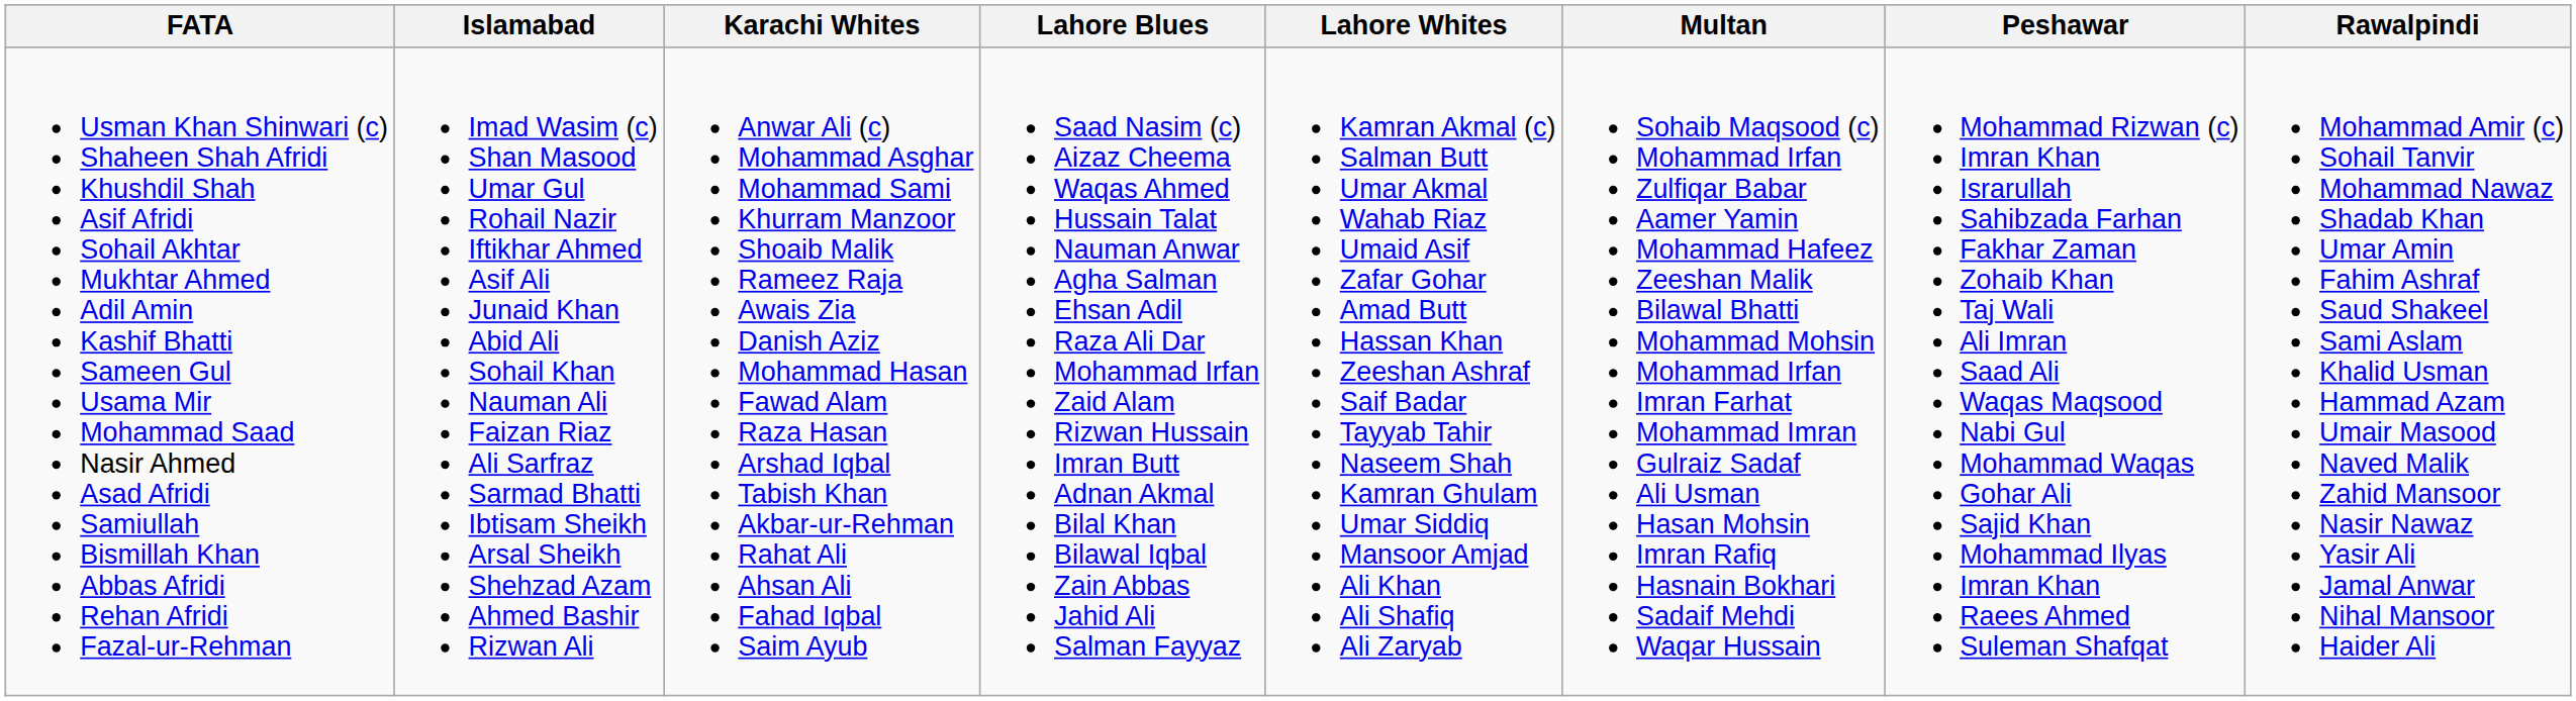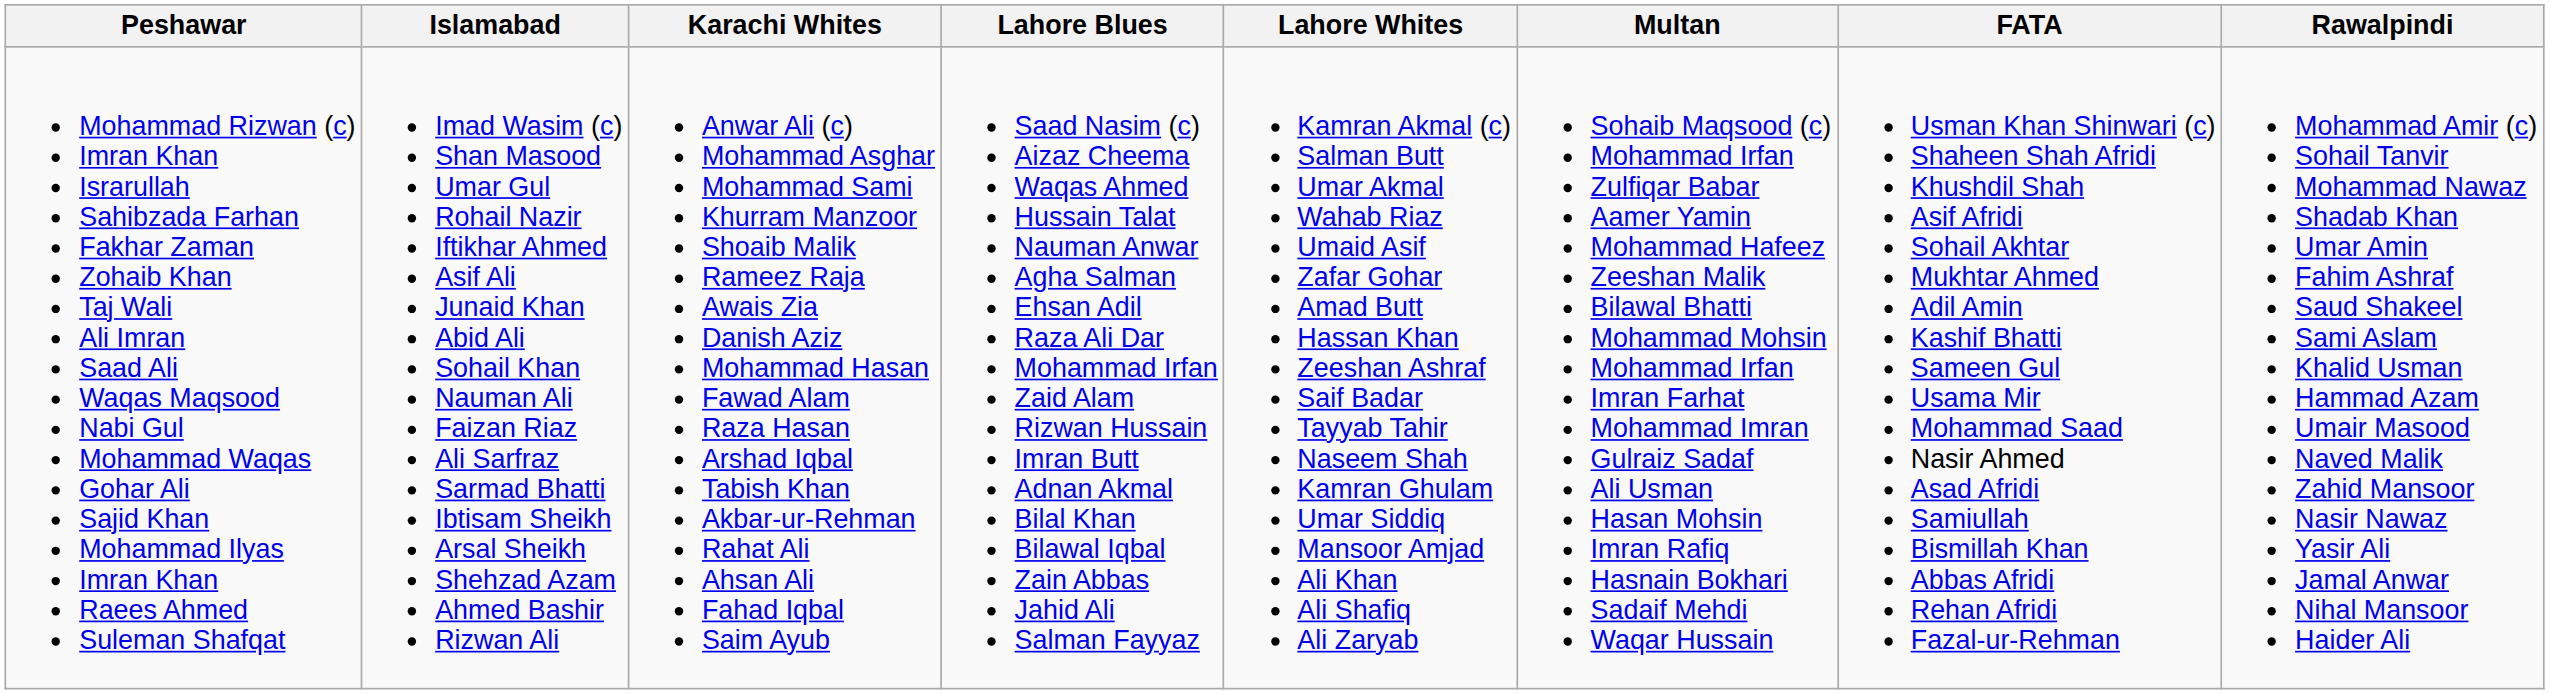columns swapped: FATA <-> Peshawar
